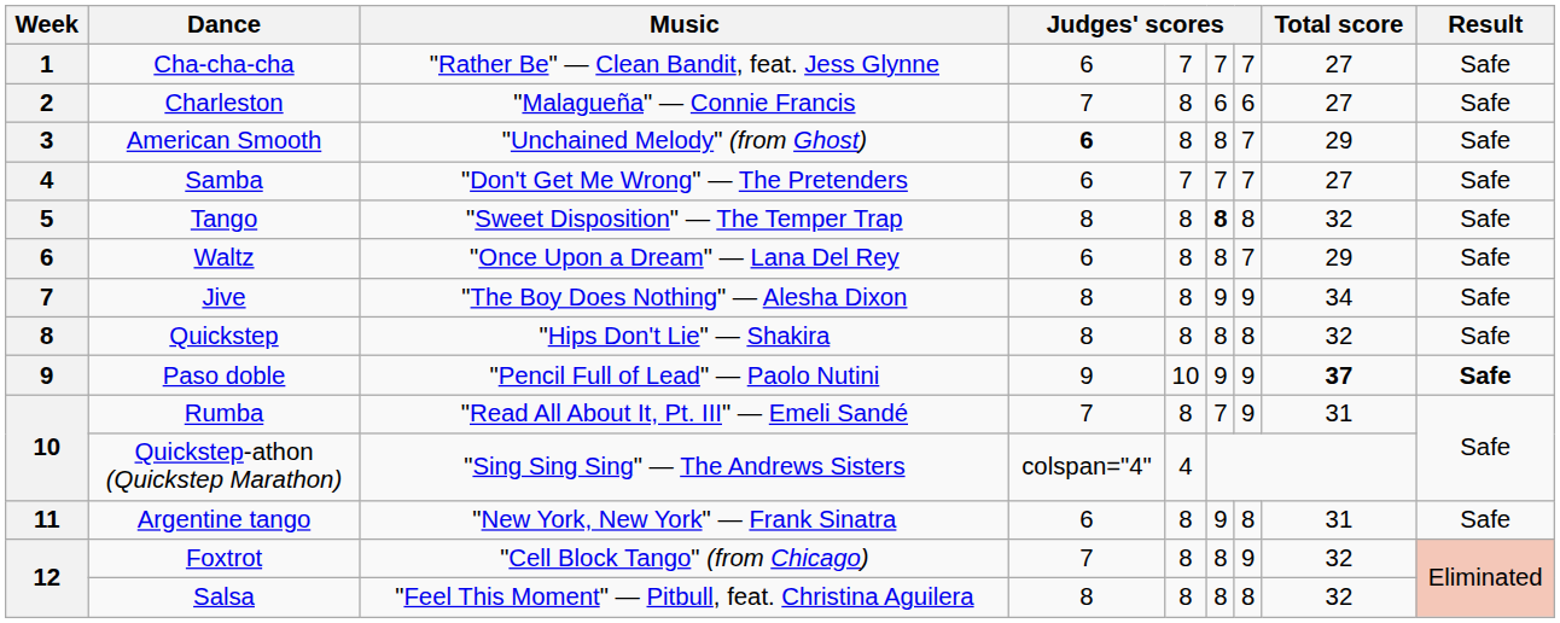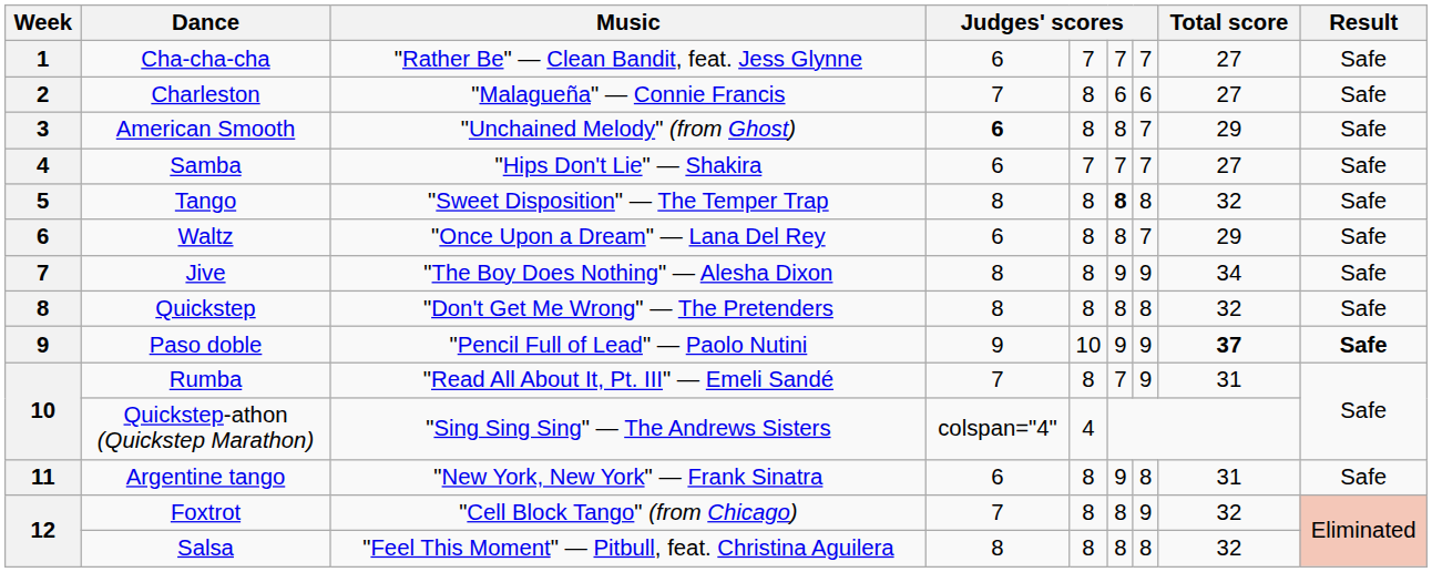Samba | Music: "Don't Get Me Wrong" — The Pretenders -> "Hips Don't Lie" — Shakira
Quickstep | Music: "Hips Don't Lie" — Shakira -> "Don't Get Me Wrong" — The Pretenders
